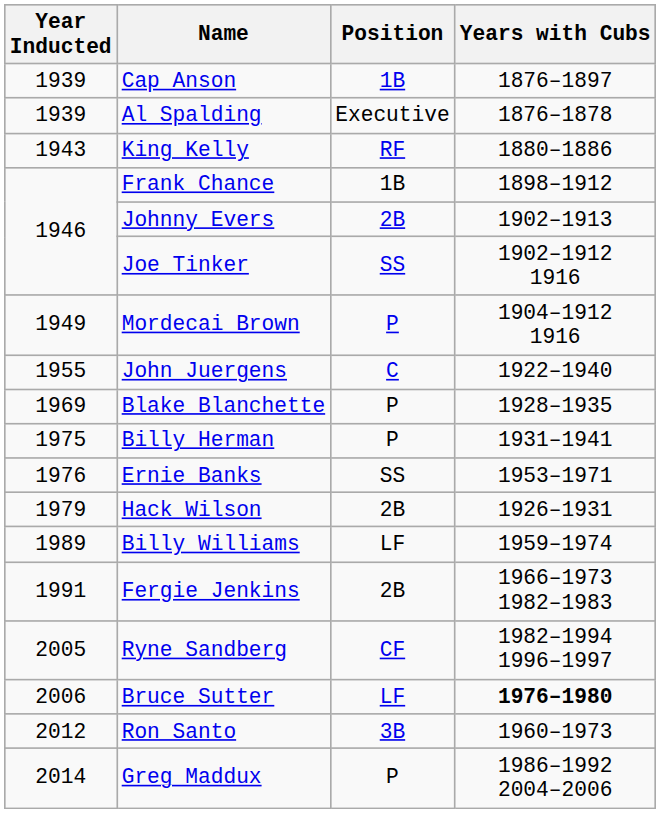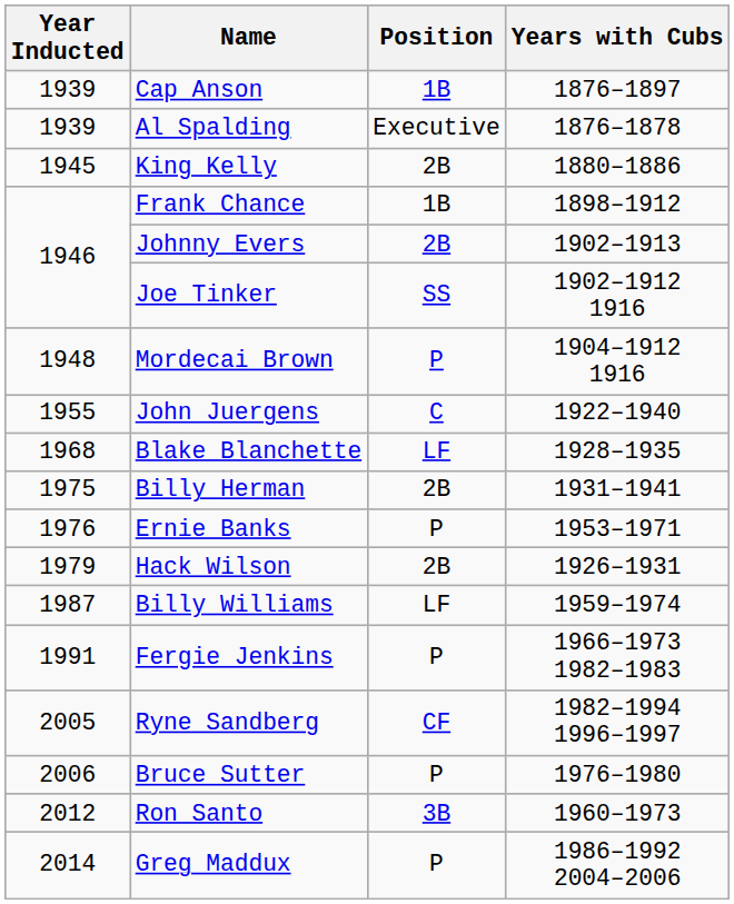King Kelly | Year Inducted: 1943 -> 1945
King Kelly | Position: RF -> 2B
Mordecai Brown | Year Inducted: 1949 -> 1948
Blake Blanchette | Year Inducted: 1969 -> 1968
Blake Blanchette | Position: P -> LF
Billy Herman | Position: P -> 2B
Ernie Banks | Position: SS -> P
Billy Williams | Year Inducted: 1989 -> 1987
Fergie Jenkins | Position: 2B -> P
Bruce Sutter | Position: LF -> P
Bruce Sutter | Years with Cubs: bold -> normal
